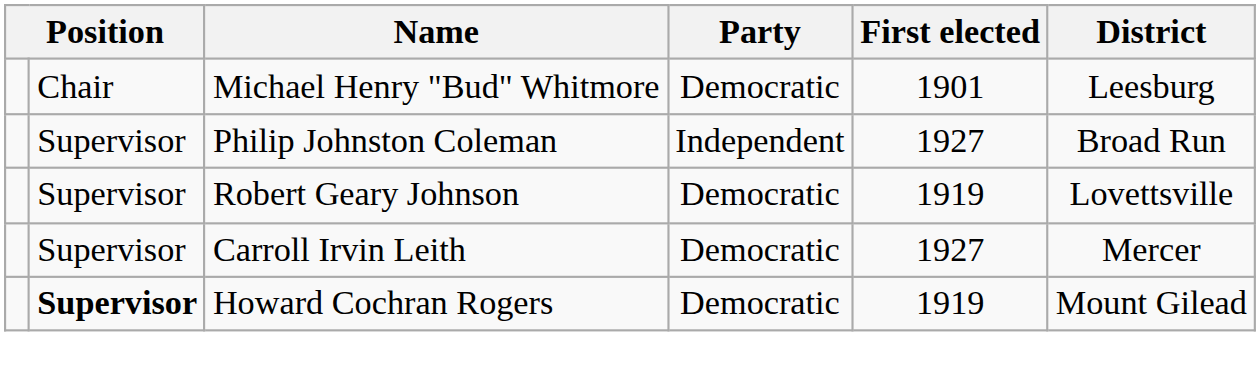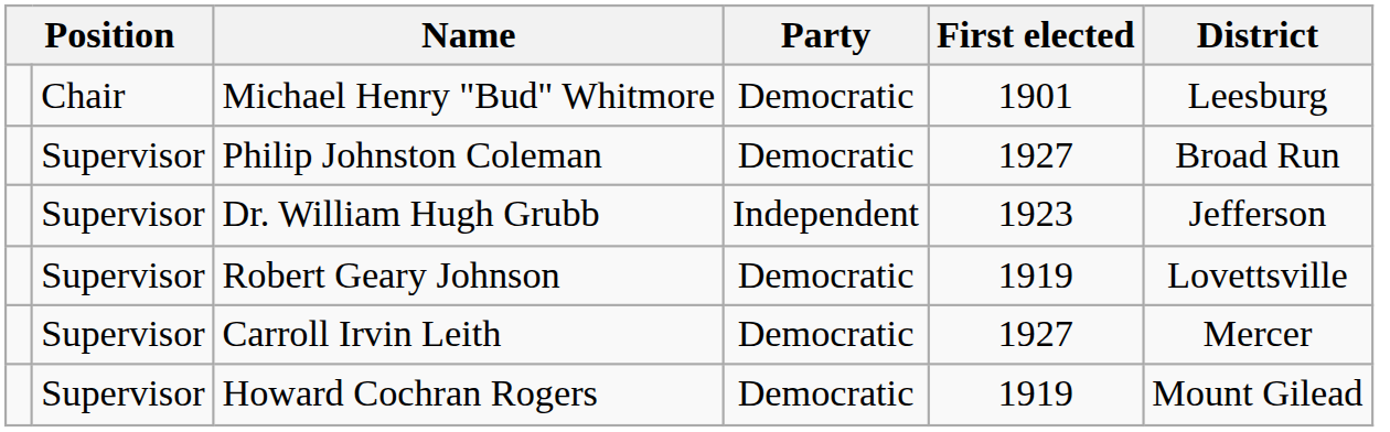Philip Johnston Coleman | Party: Independent -> Democratic
+ row: Supervisor | Dr. William Hugh Grubb | Independent | 1923 | Jefferson
Howard Cochran Rogers | column 2: bold -> normal
